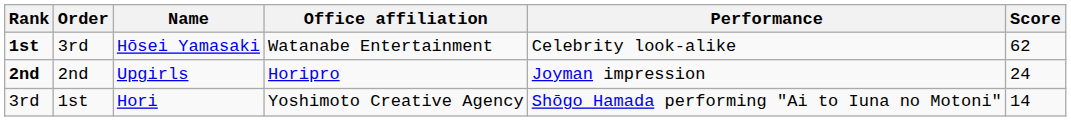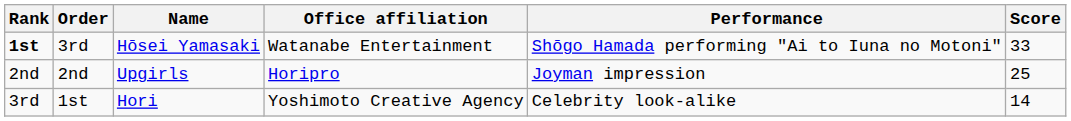row 2 | Performance: Celebrity look-alike -> Shōgo Hamada performing "Ai to Iuna no Motoni"
row 2 | Score: 62 -> 33
row 3 | Rank: bold -> normal
row 3 | Score: 24 -> 25
row 4 | Performance: Shōgo Hamada performing "Ai to Iuna no Motoni" -> Celebrity look-alike
